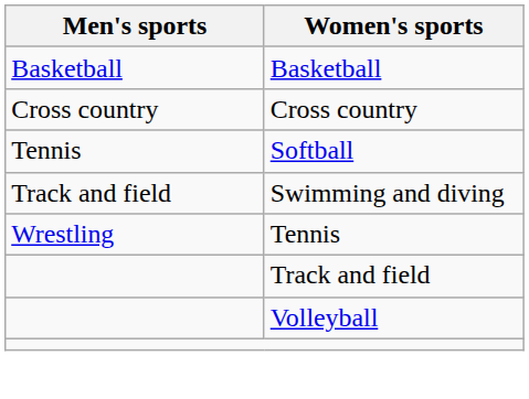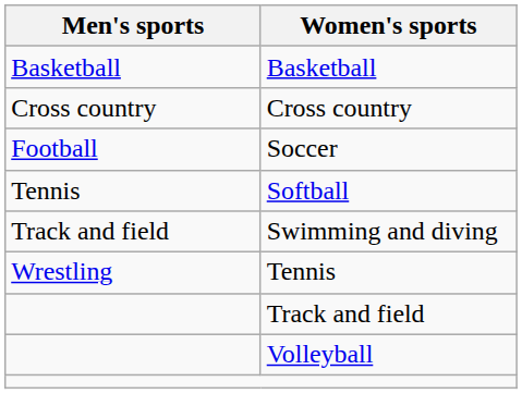+ row: Football | Soccer
